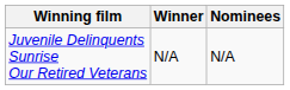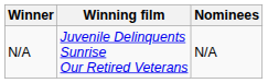columns swapped: Winner <-> Winning film
